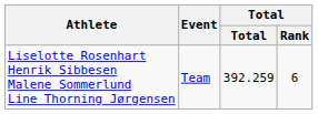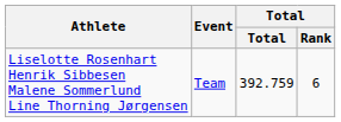row 3 | Total: 392.259 -> 392.759
